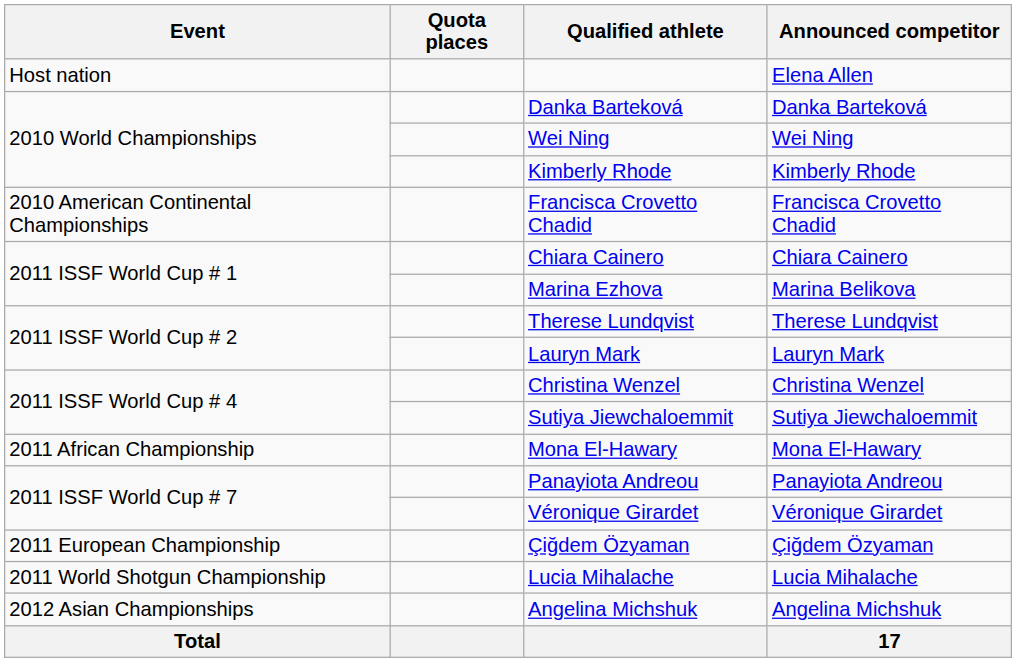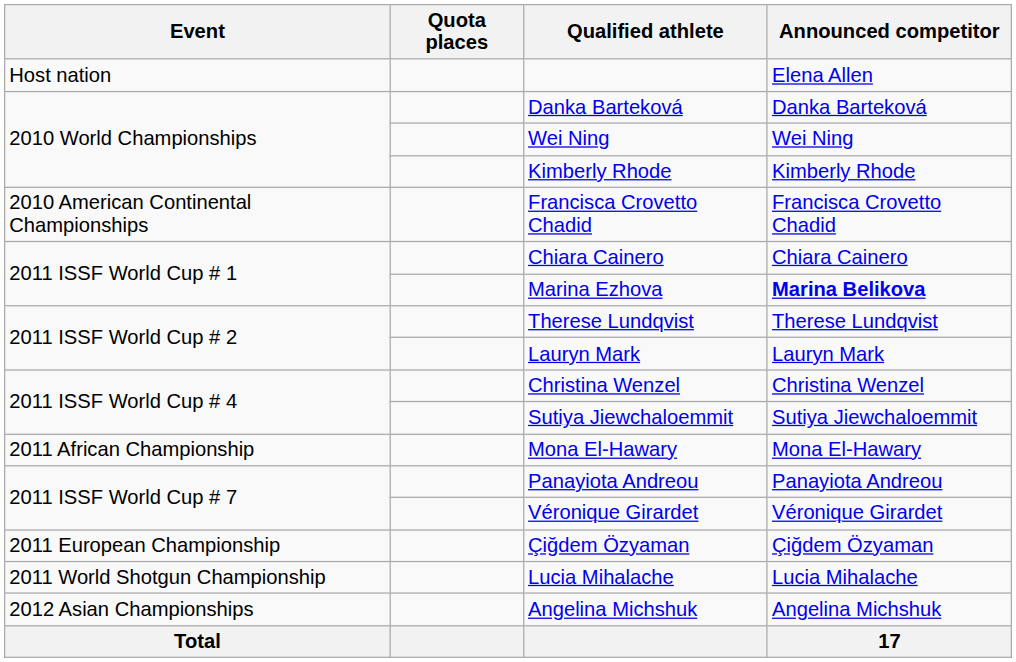Marina Ezhova | Announced competitor: normal -> bold
